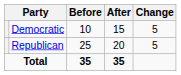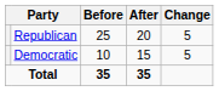rows swapped: Republican <-> Democratic
